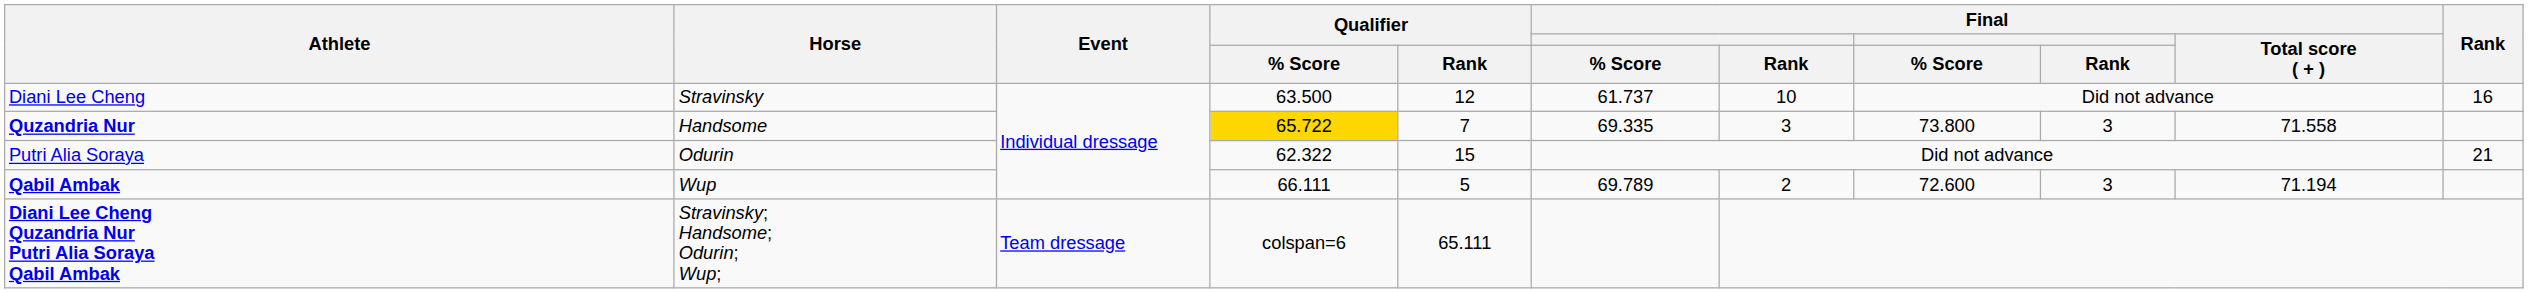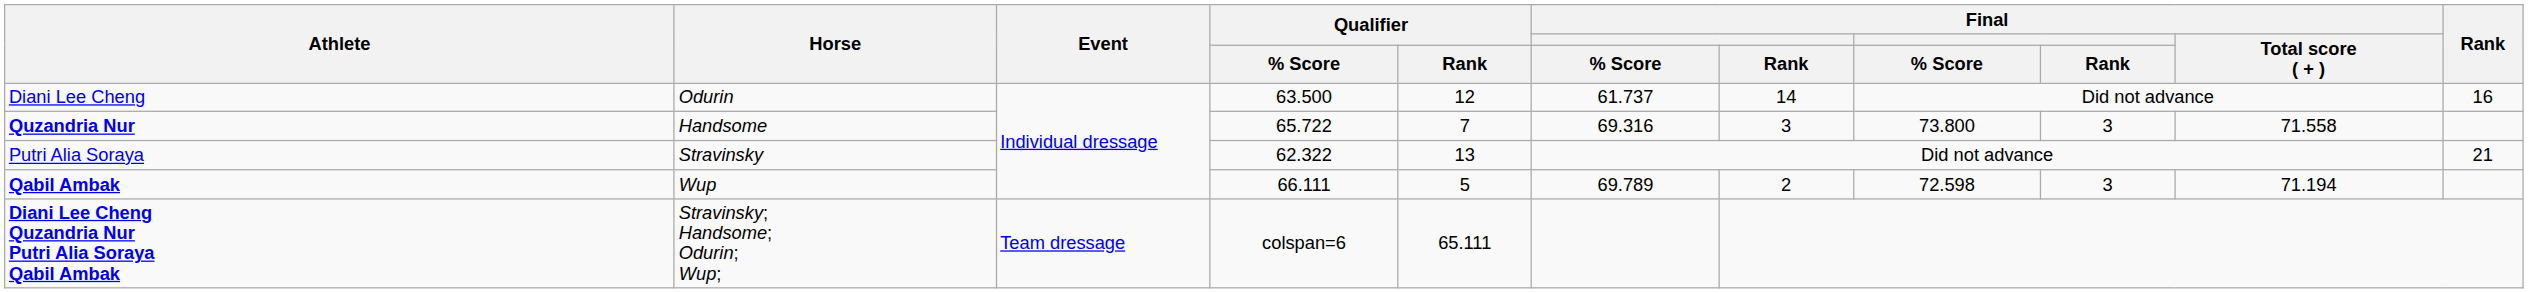Diani Lee Cheng | Horse: Stravinsky -> Odurin
Diani Lee Cheng | column 7: 10 -> 14
Quzandria Nur | Qualifier / % Score: gold background -> no background
Quzandria Nur | column 6: 69.335 -> 69.316
Putri Alia Soraya | Horse: Odurin -> Stravinsky
Putri Alia Soraya | Qualifier / Rank: 15 -> 13
Qabil Ambak | column 8: 72.600 -> 72.598
